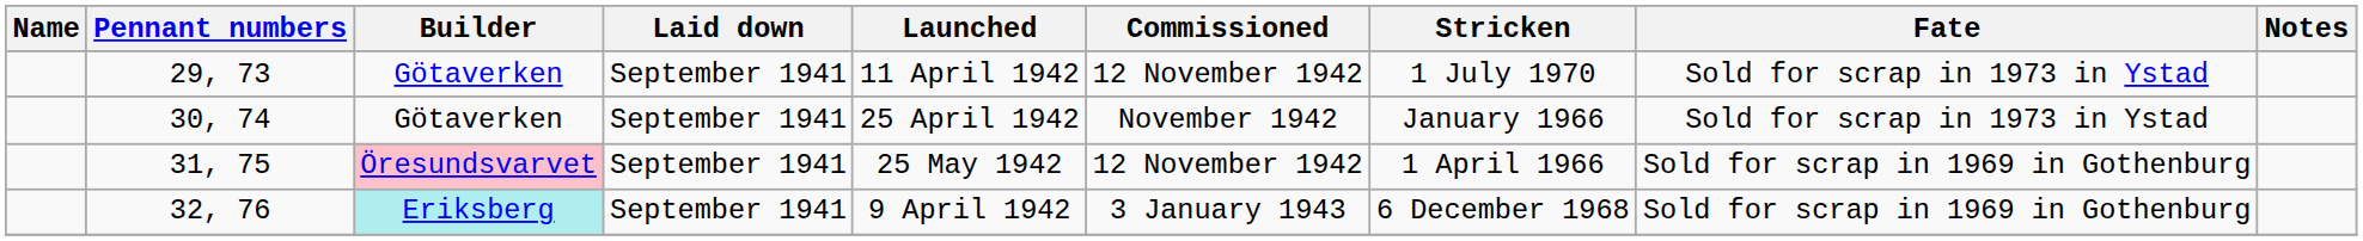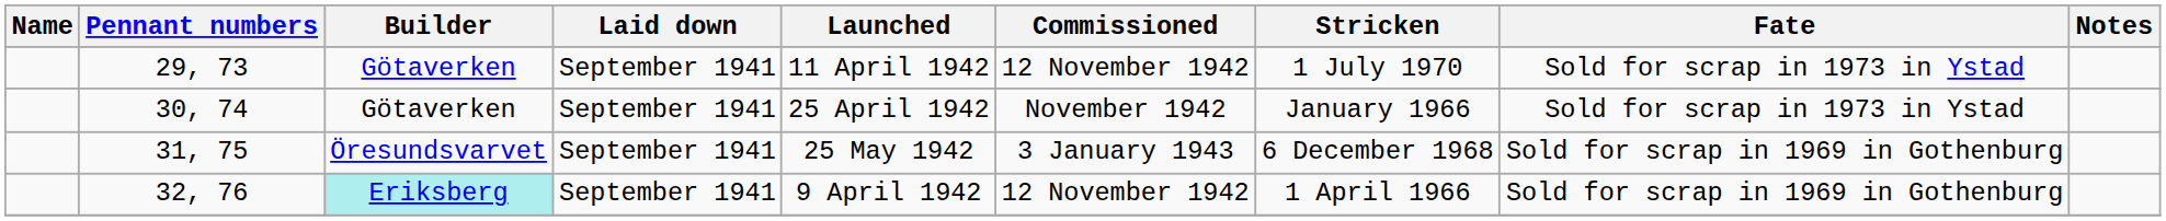31, 75 | Builder: pink background -> no background
31, 75 | Commissioned: 12 November 1942 -> 3 January 1943
31, 75 | Stricken: 1 April 1966 -> 6 December 1968
32, 76 | Commissioned: 3 January 1943 -> 12 November 1942
32, 76 | Stricken: 6 December 1968 -> 1 April 1966
